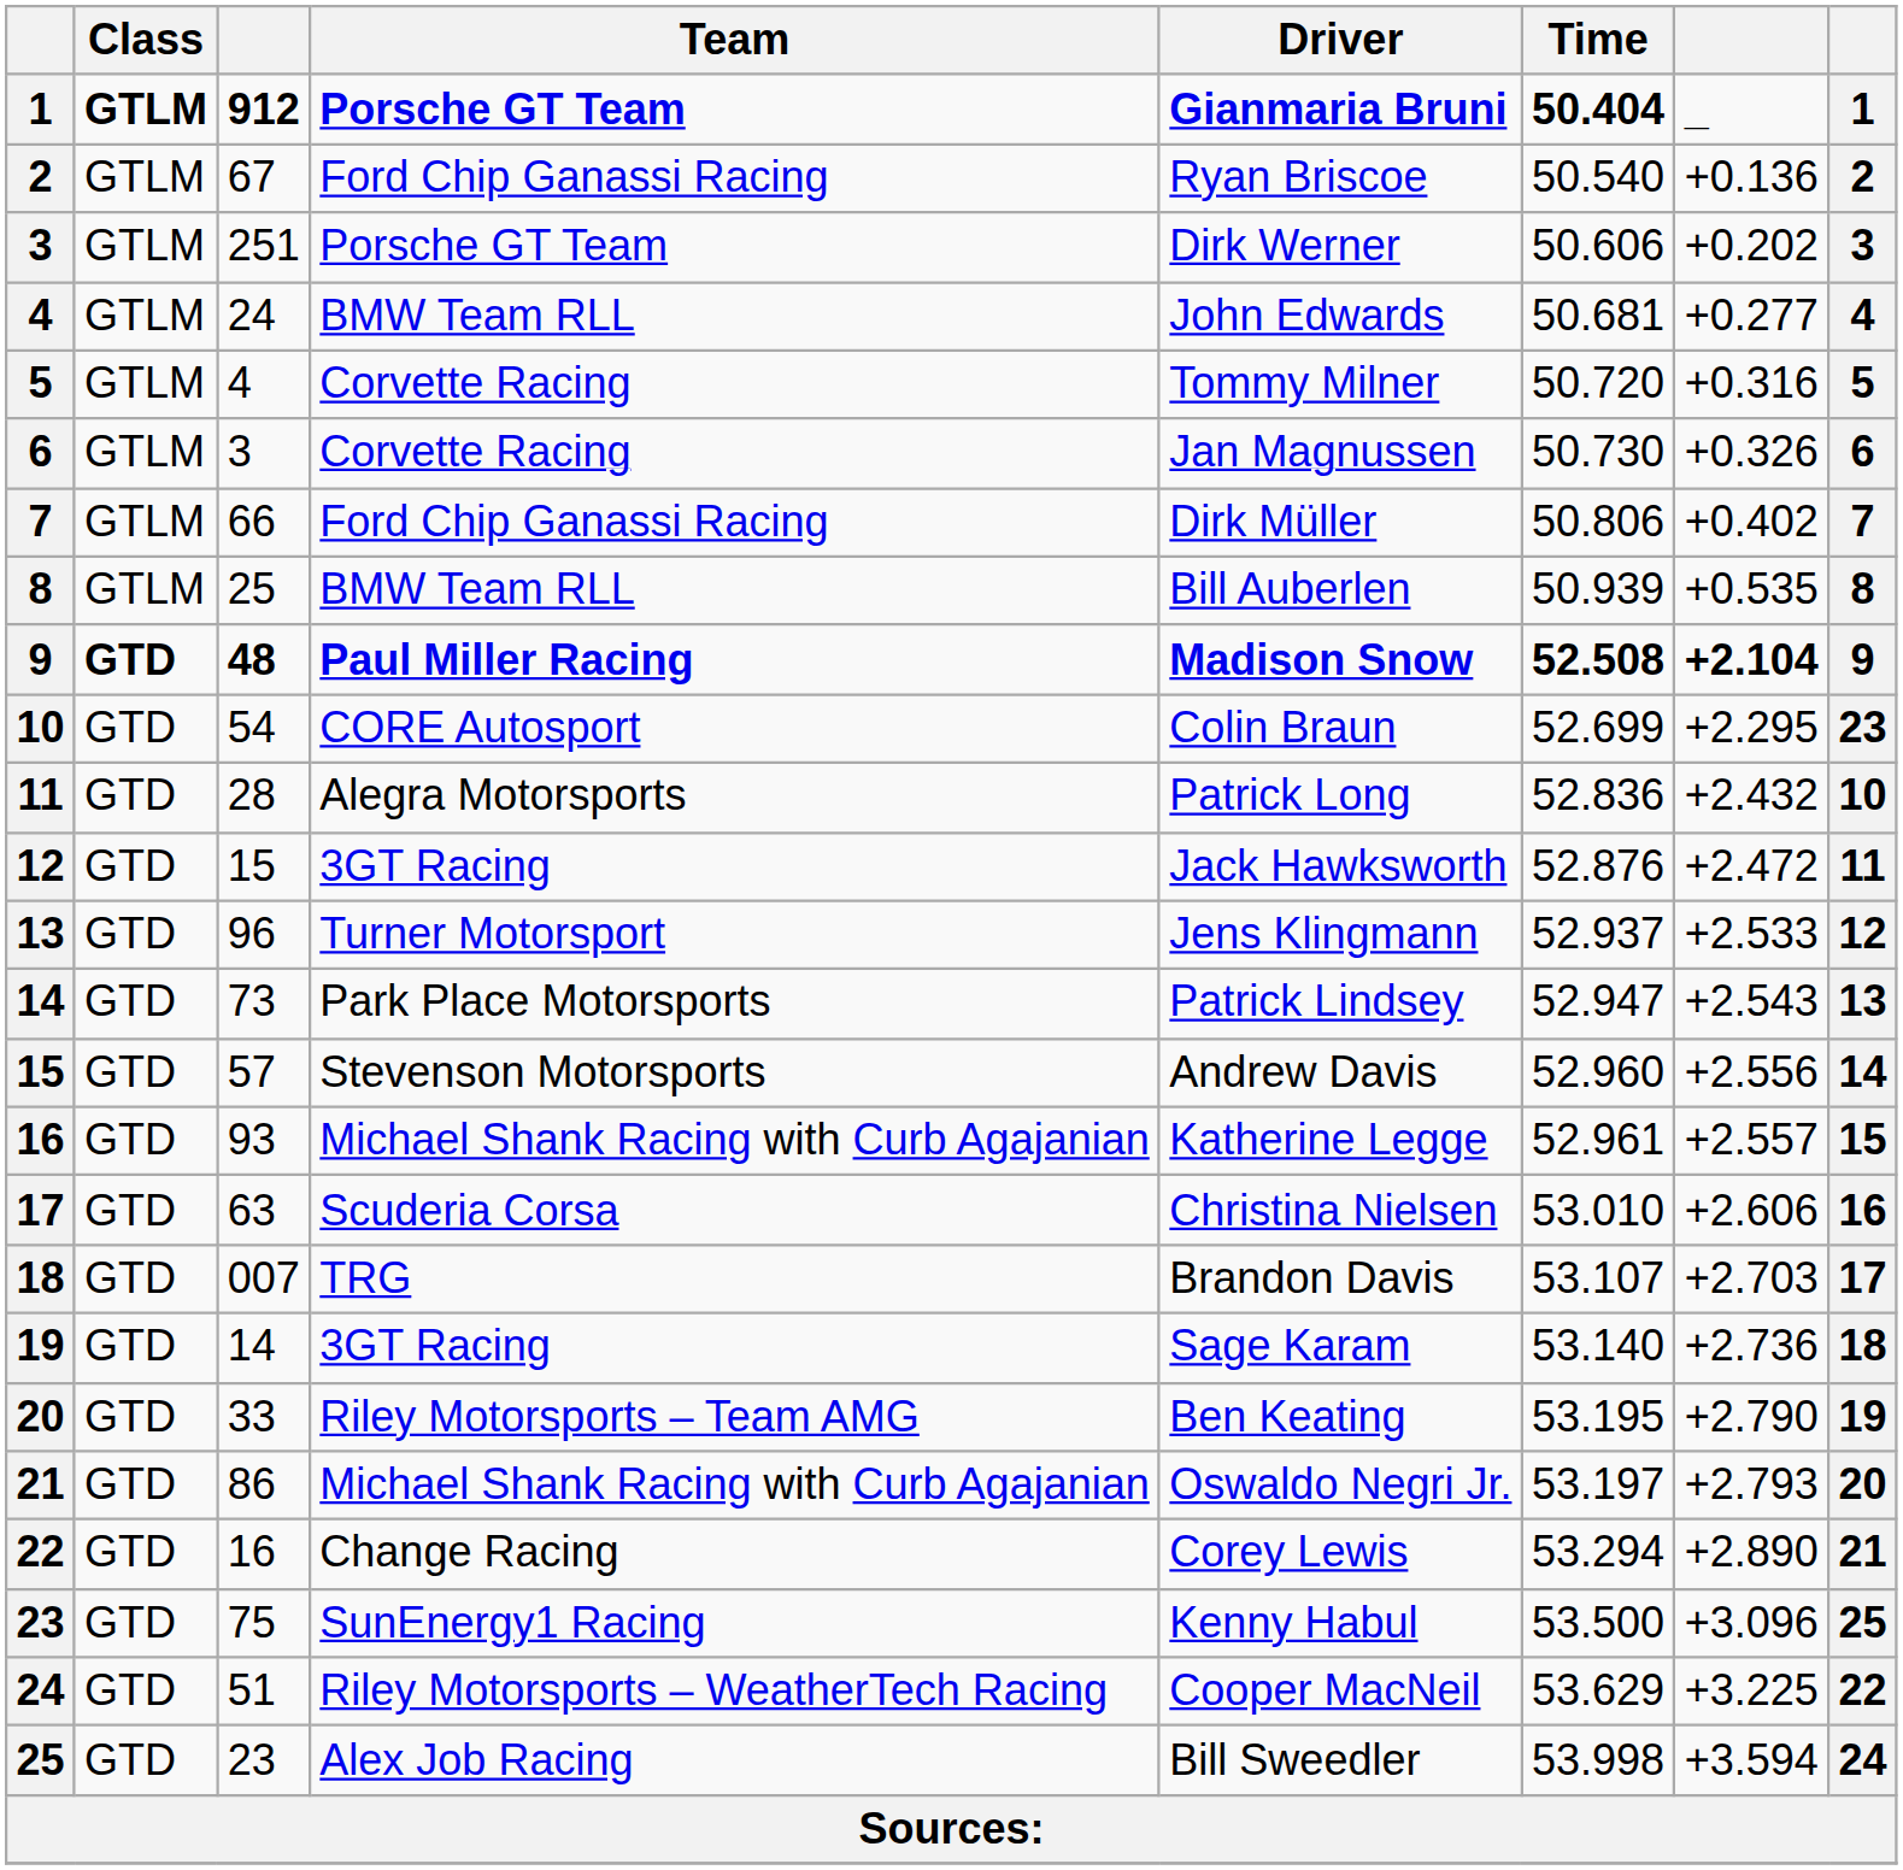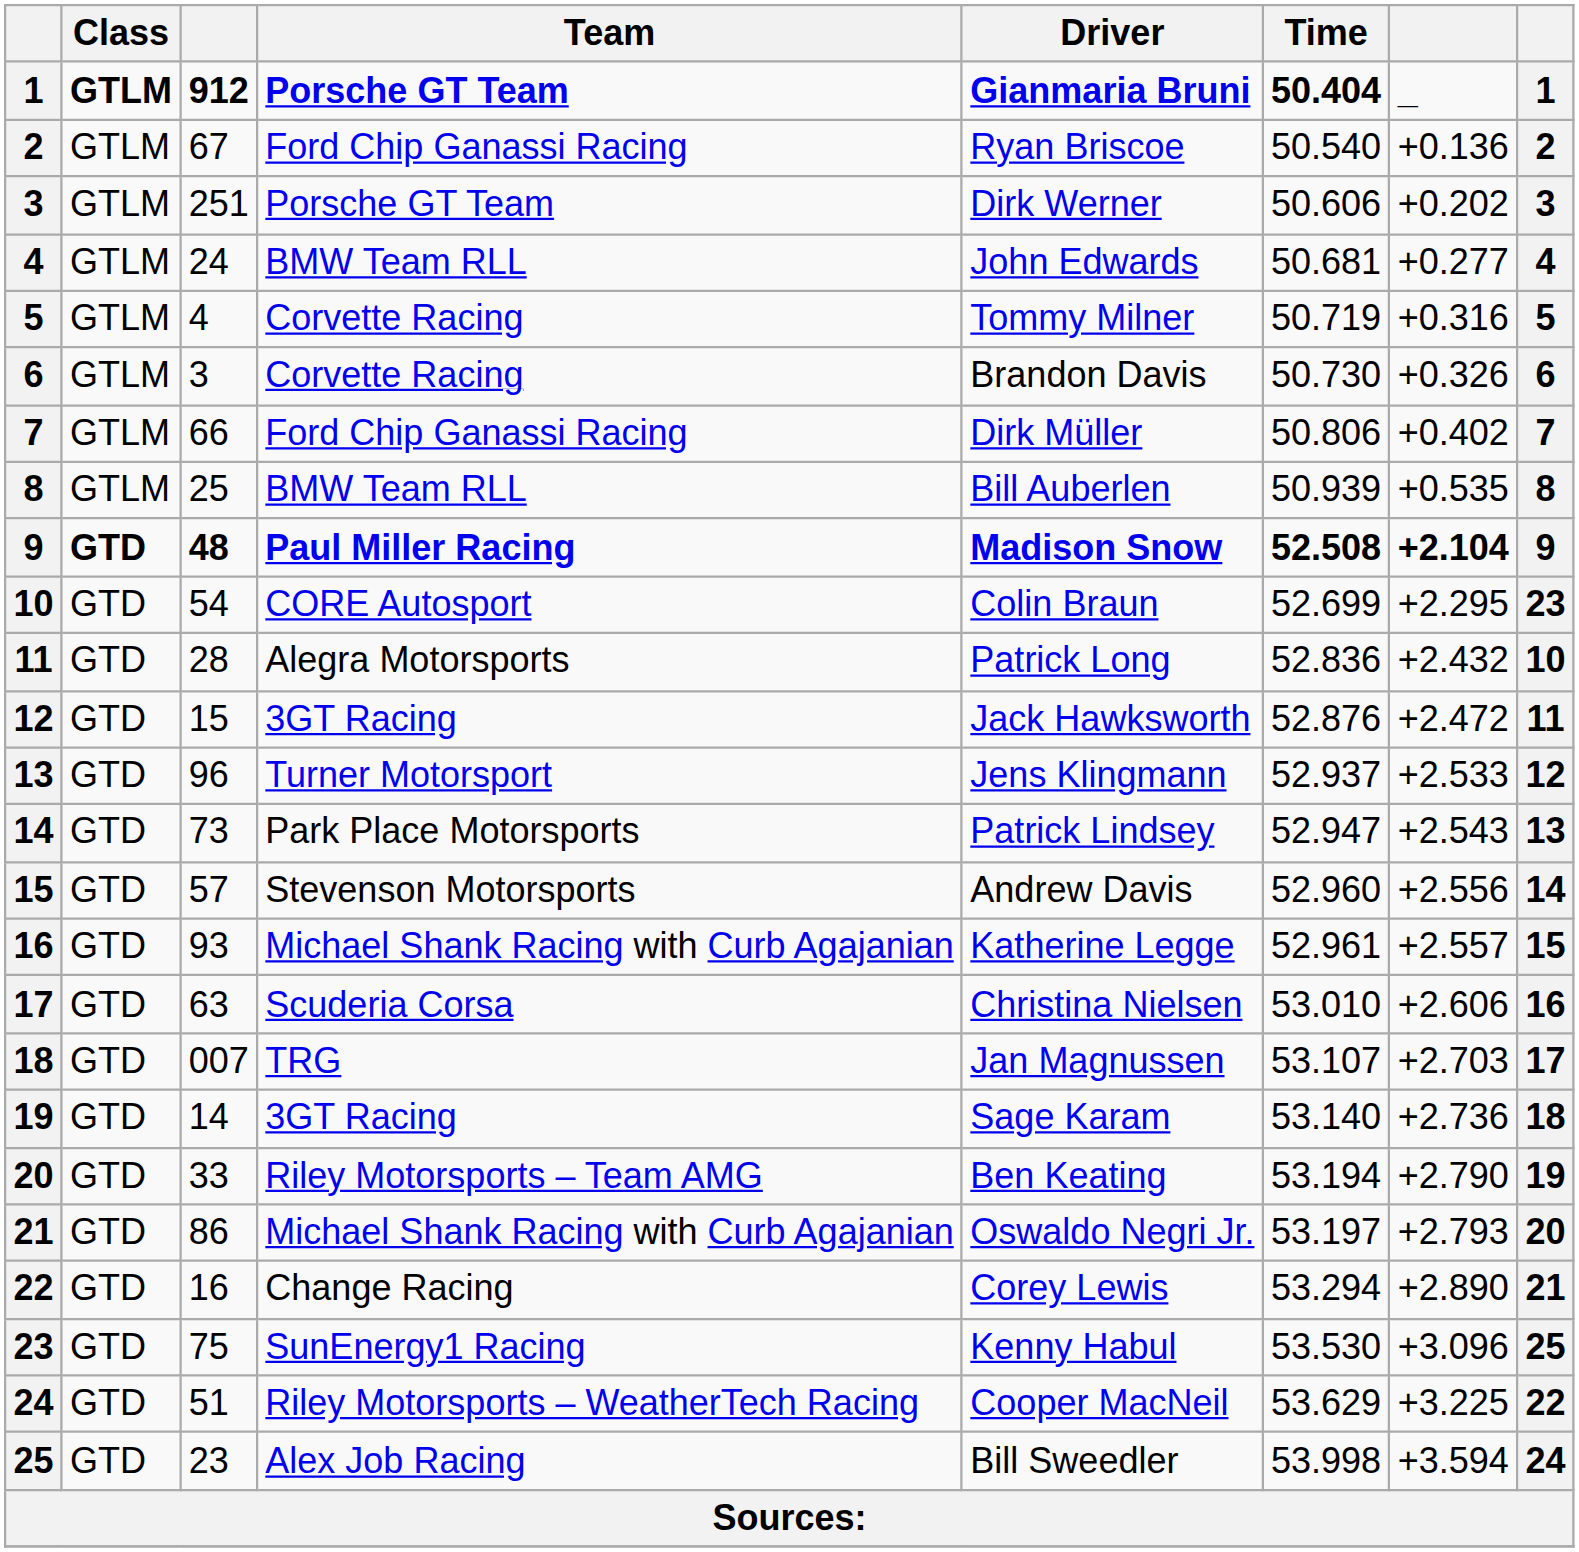row 6 | Time: 50.720 -> 50.719
row 7 | Driver: Jan Magnussen -> Brandon Davis
row 19 | Driver: Brandon Davis -> Jan Magnussen
row 21 | Time: 53.195 -> 53.194
row 24 | Time: 53.500 -> 53.530
